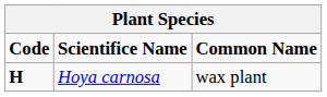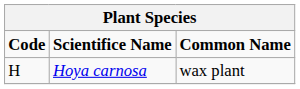Hoya carnosa | Code: bold -> normal
